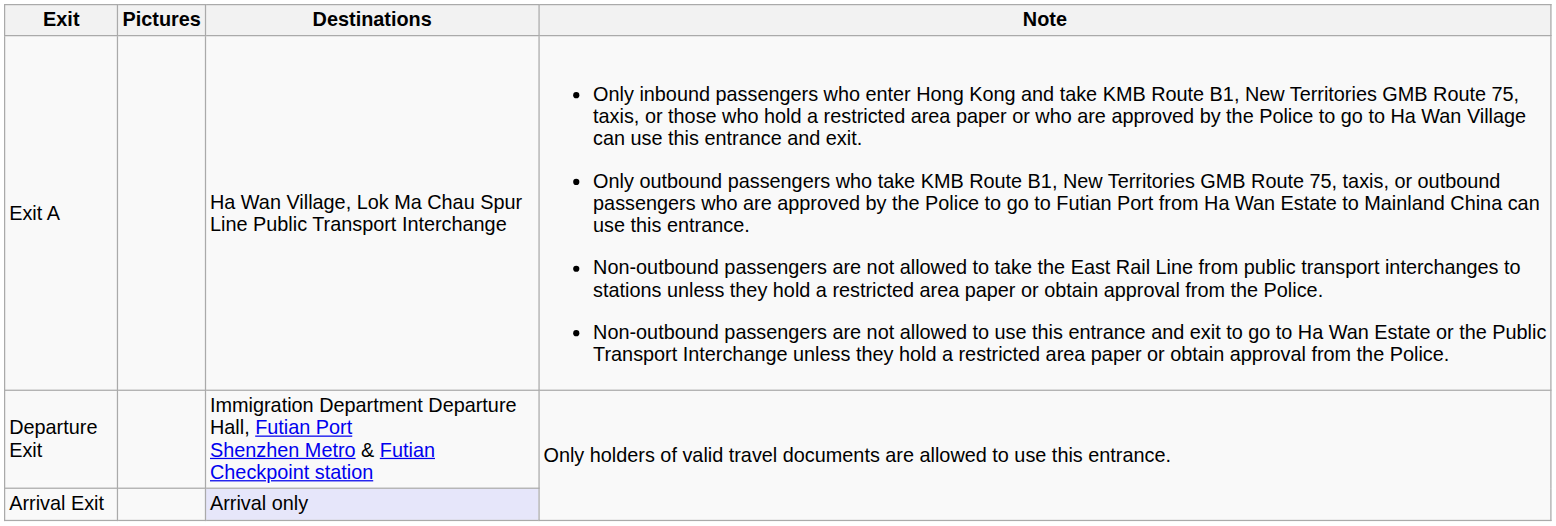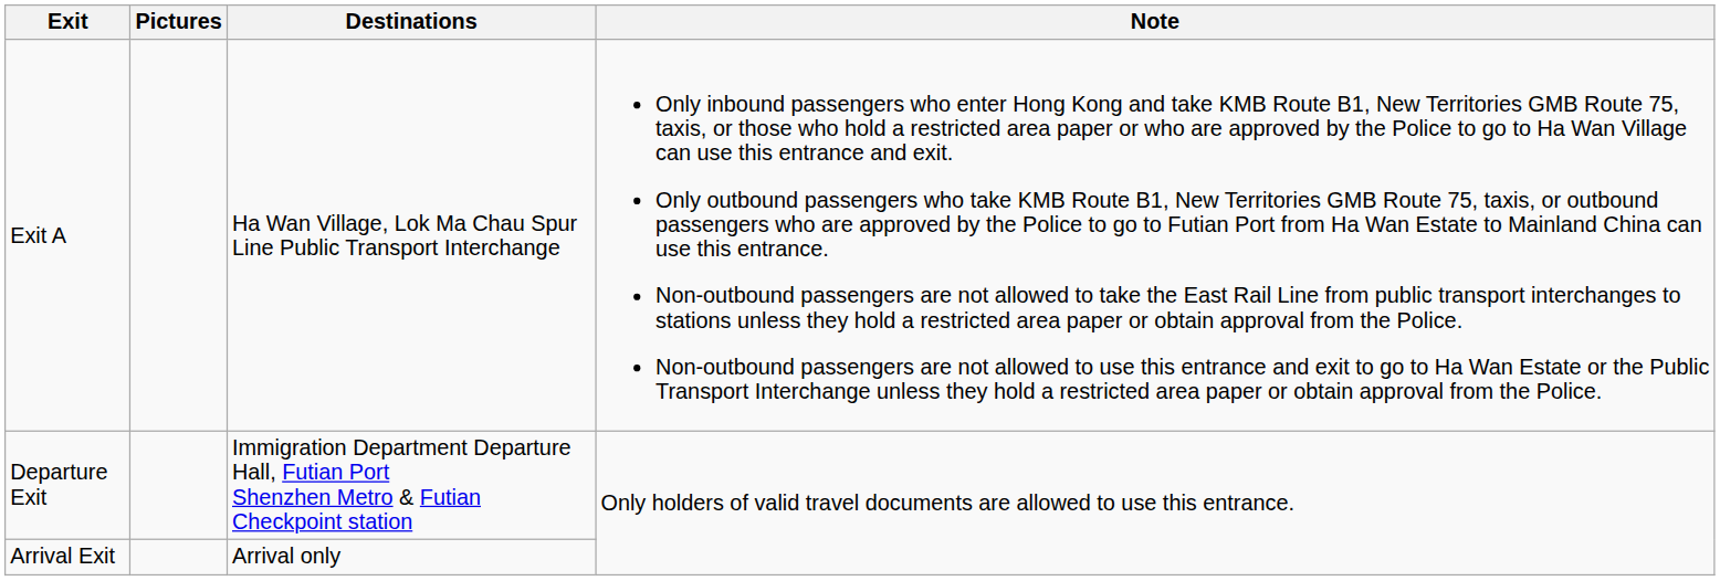Arrival Exit | Destinations: lavender background -> no background
